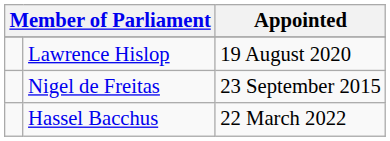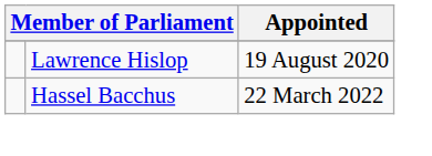- row: Nigel de Freitas | 23 September 2015
